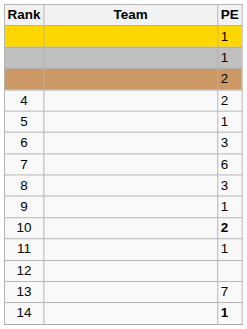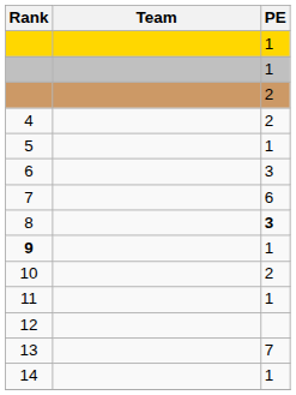8 | PE: normal -> bold
9 | Rank: normal -> bold
10 | PE: bold -> normal
14 | PE: bold -> normal
